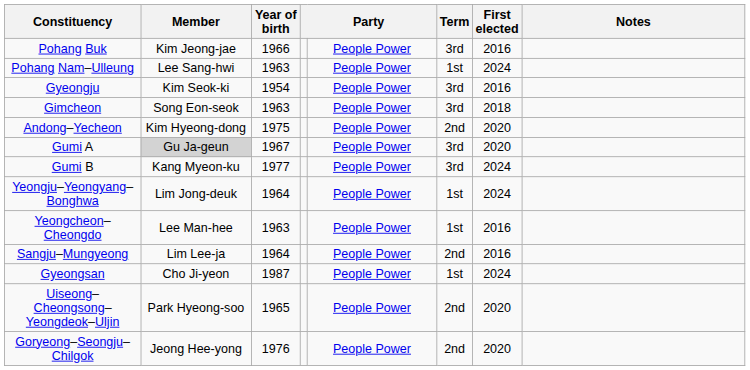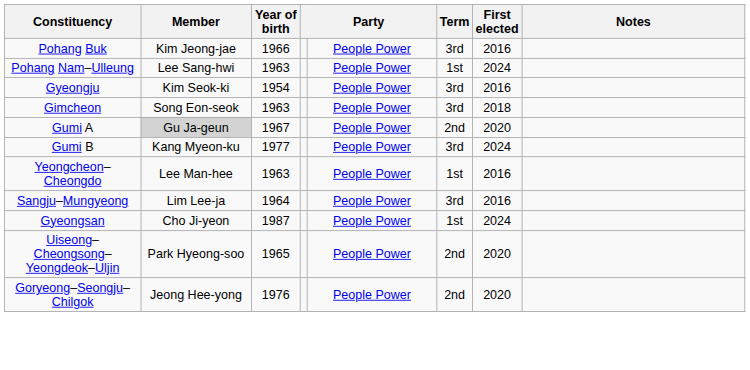- row: Andong–Yecheon | Kim Hyeong-dong | 1975 | People Power | 2nd | 2020
Gumi A | Term: 3rd -> 2nd
- row: Yeongju–Yeongyang–Bonghwa | Lim Jong-deuk | 1964 | People Power | 1st | 2024
Sangju–Mungyeong | Term: 2nd -> 3rd
